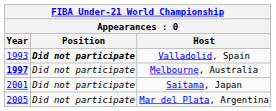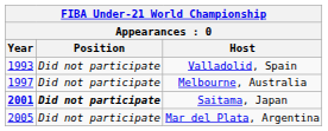Valladolid, Spain | Position: bold -> normal
Melbourne, Australia | Year: bold -> normal
Saitama, Japan | Year: normal -> bold
Saitama, Japan | Position: normal -> bold
